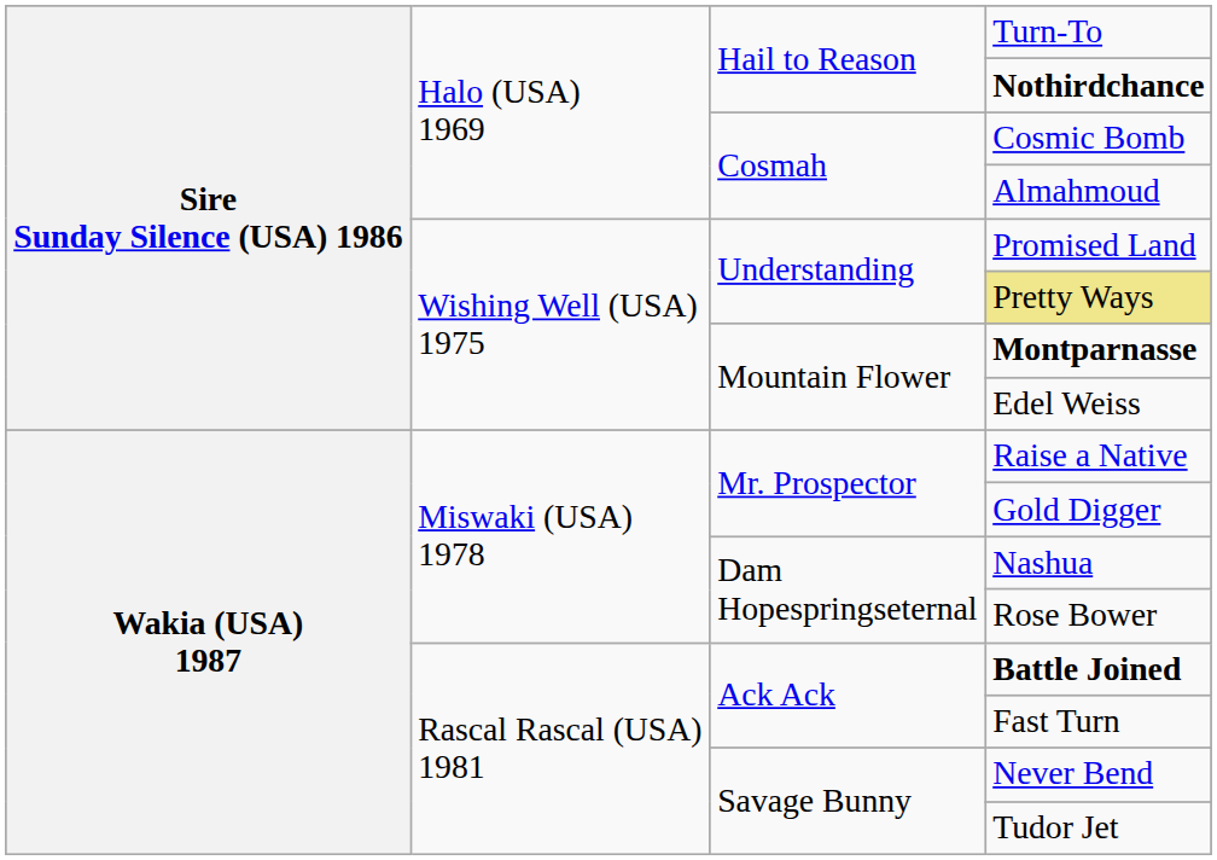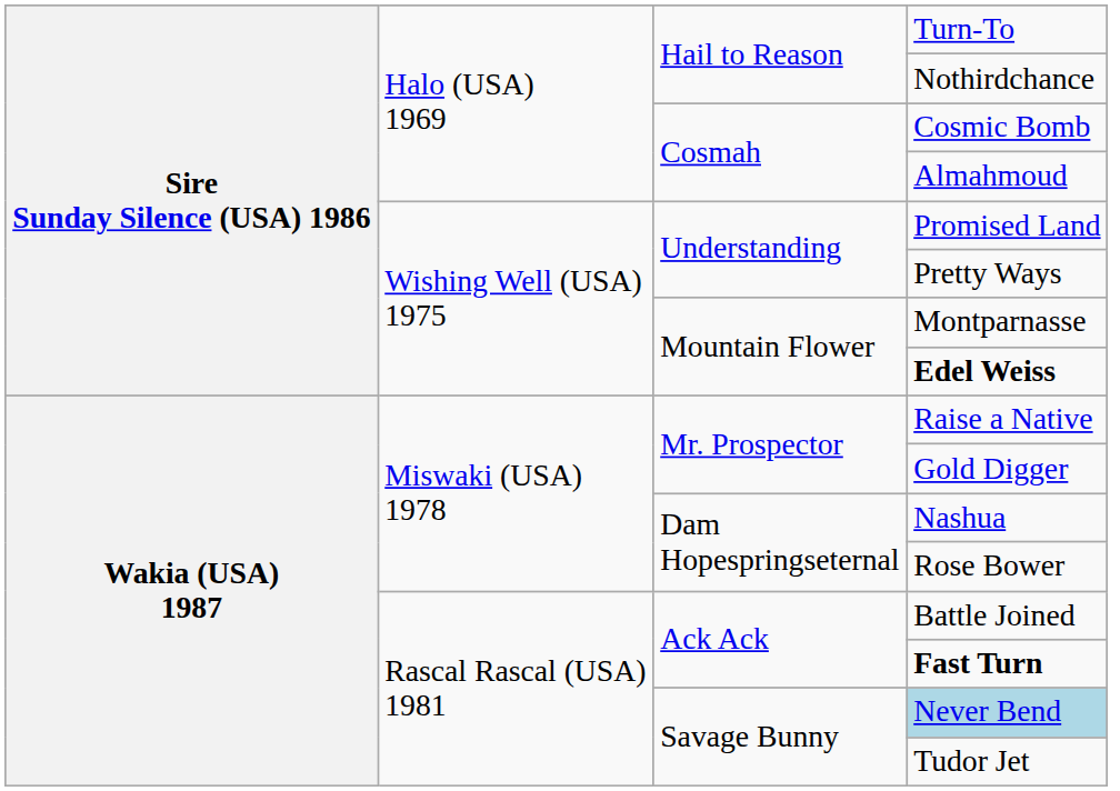Nothirdchance | column 4: bold -> normal
Pretty Ways | column 4: khaki background -> no background
Montparnasse | column 4: bold -> normal
Edel Weiss | column 4: normal -> bold
Battle Joined | column 4: bold -> normal
Fast Turn | column 4: normal -> bold
Never Bend | column 4: no background -> lightblue background
